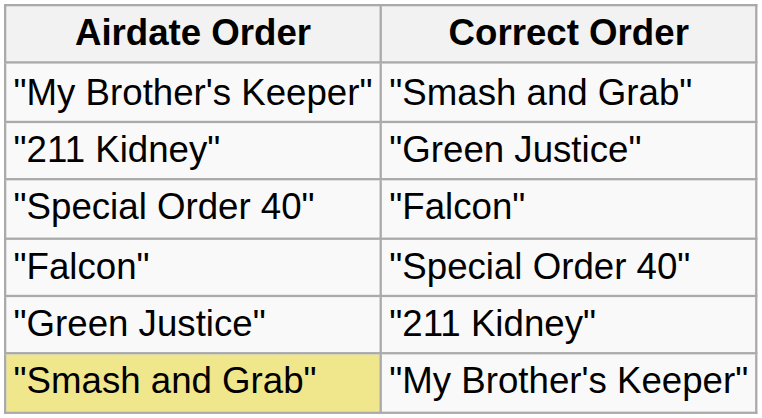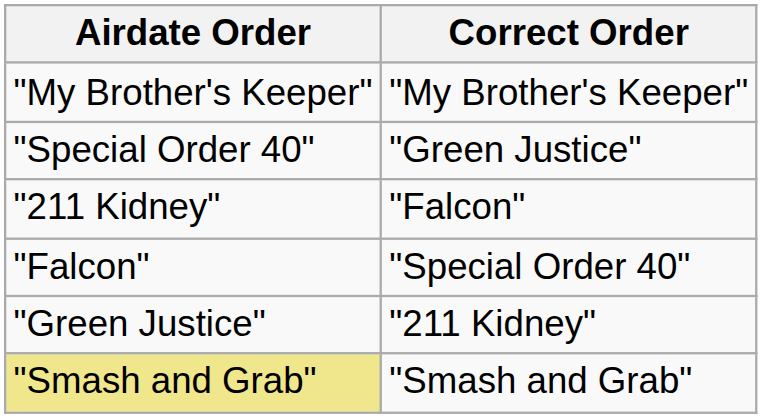row 2 | Correct Order: "Smash and Grab" -> "My Brother's Keeper"
row 3 | Airdate Order: "211 Kidney" -> "Special Order 40"
row 4 | Airdate Order: "Special Order 40" -> "211 Kidney"
row 7 | Correct Order: "My Brother's Keeper" -> "Smash and Grab"
